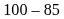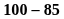row 1 | column 1: normal -> bold
